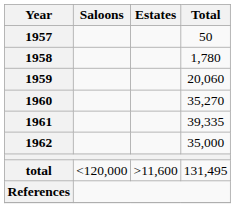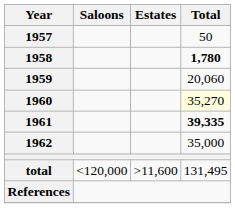1958 | Total: normal -> bold
1960 | Total: no background -> lightyellow background
1961 | Total: normal -> bold
